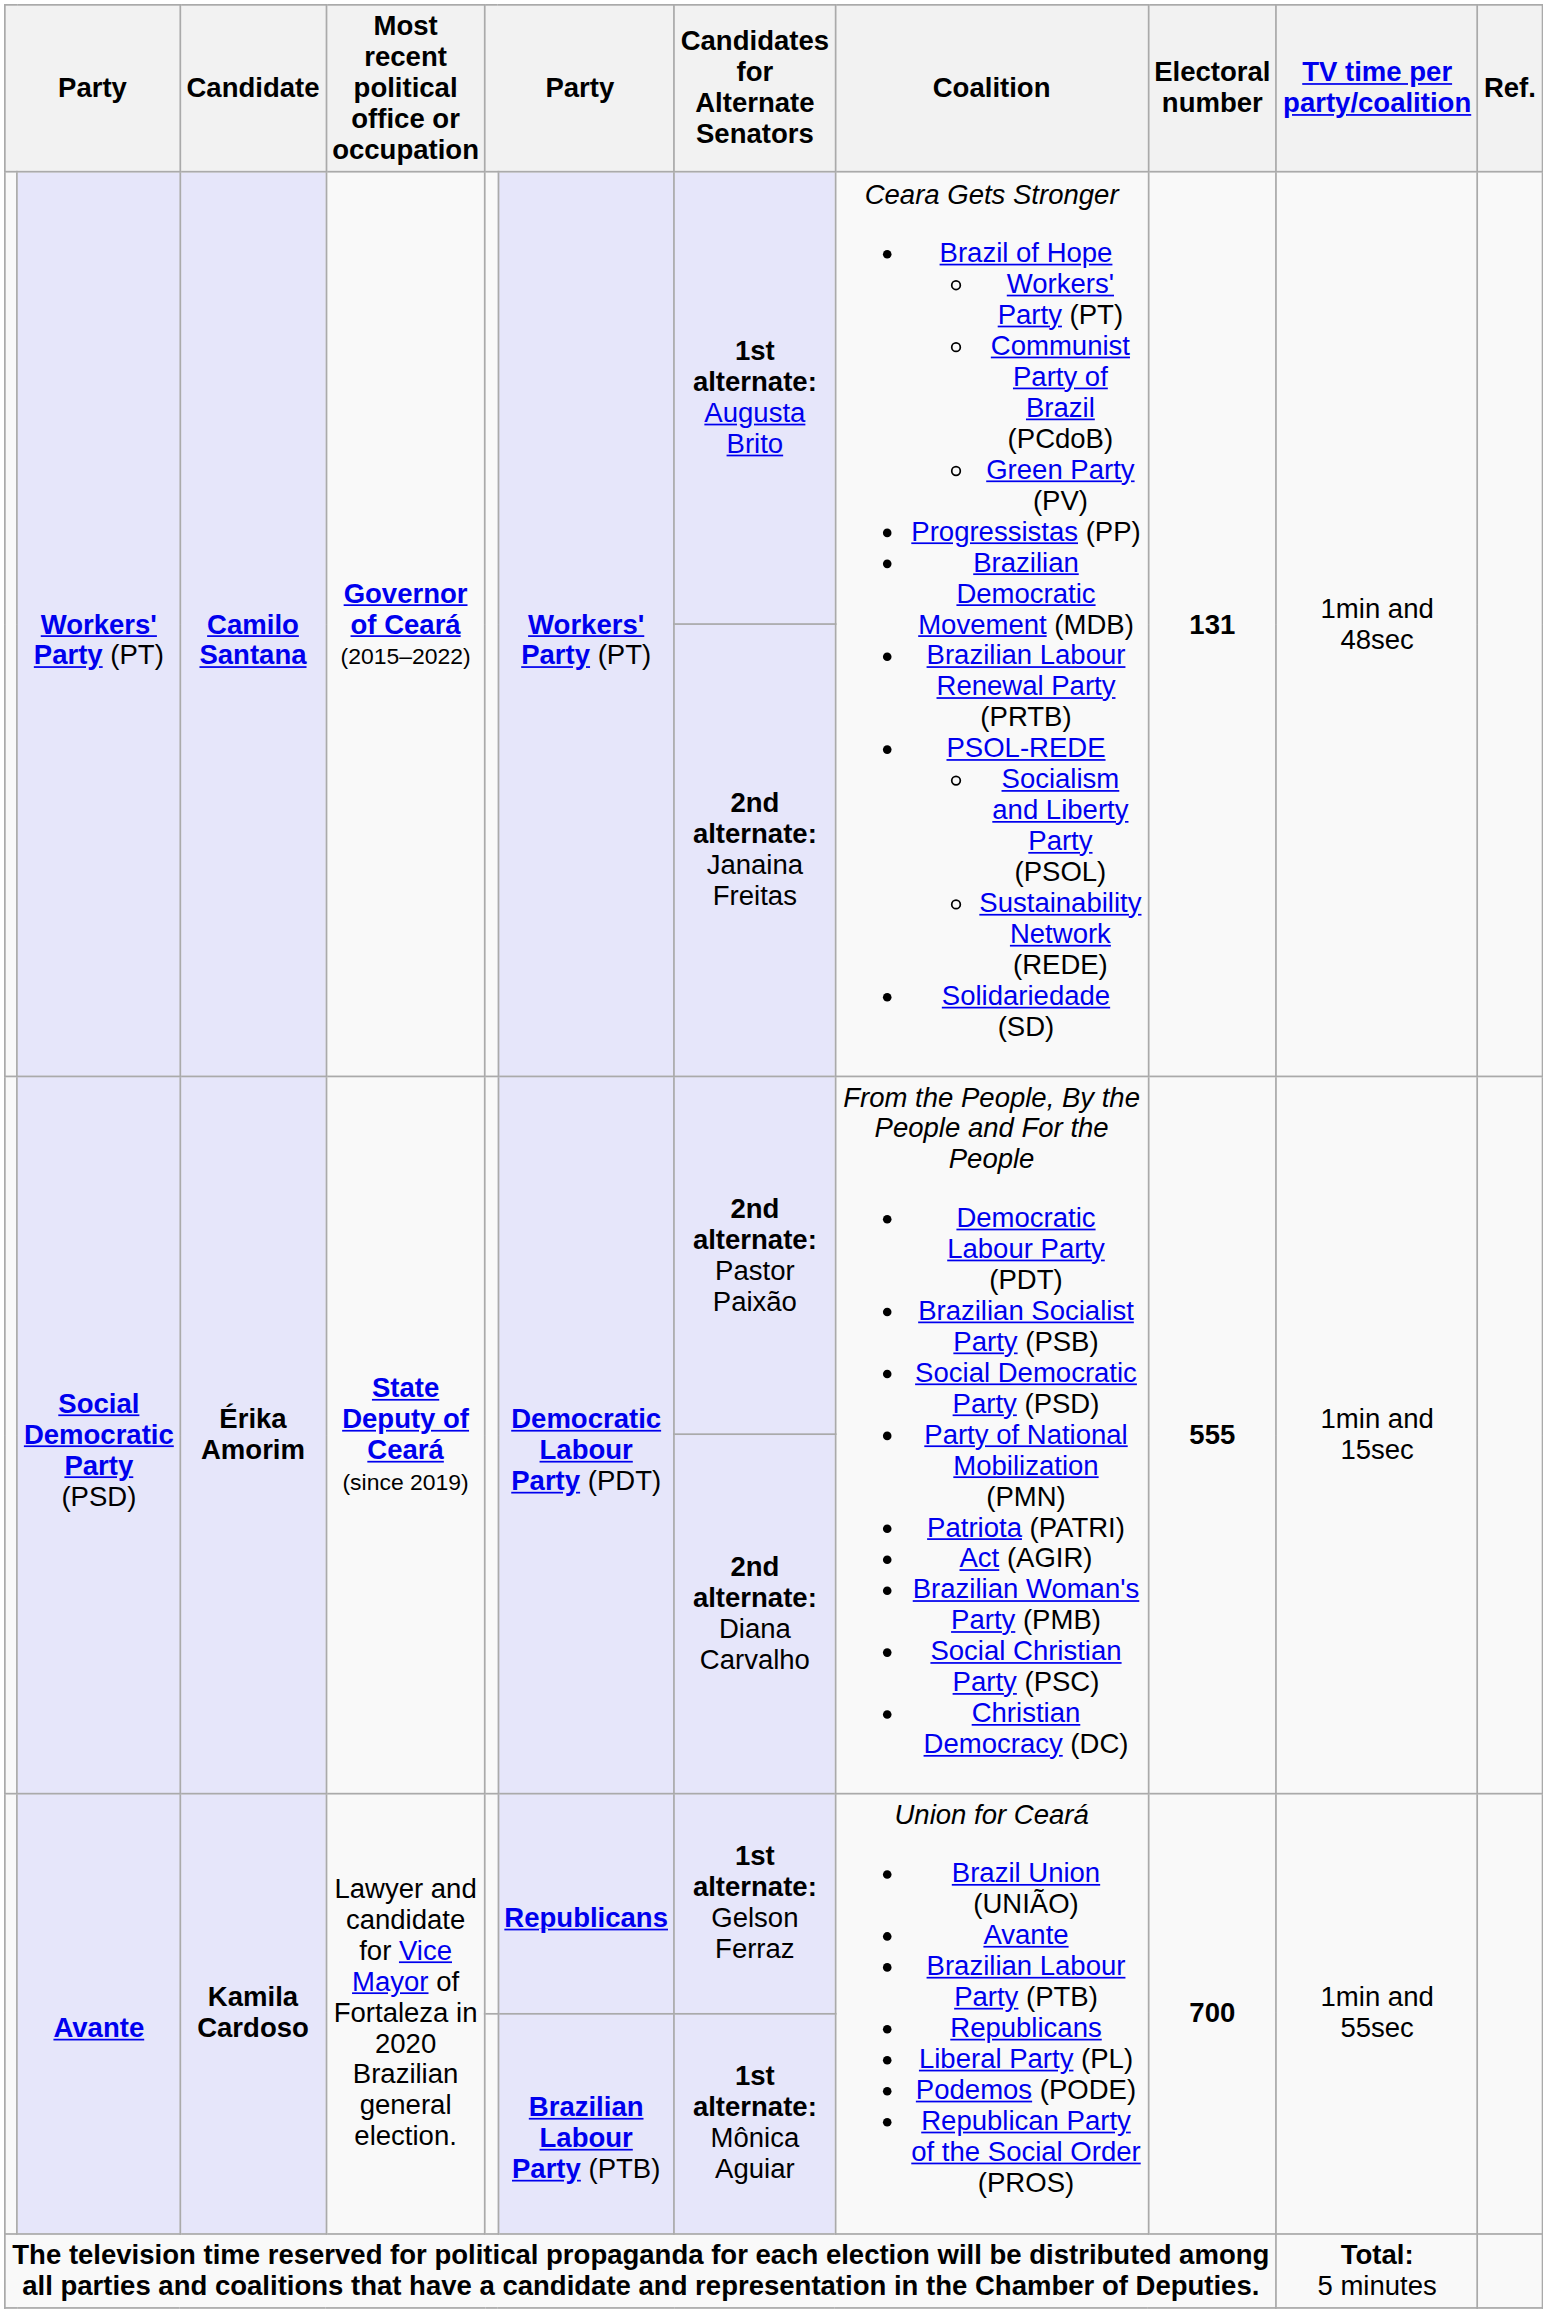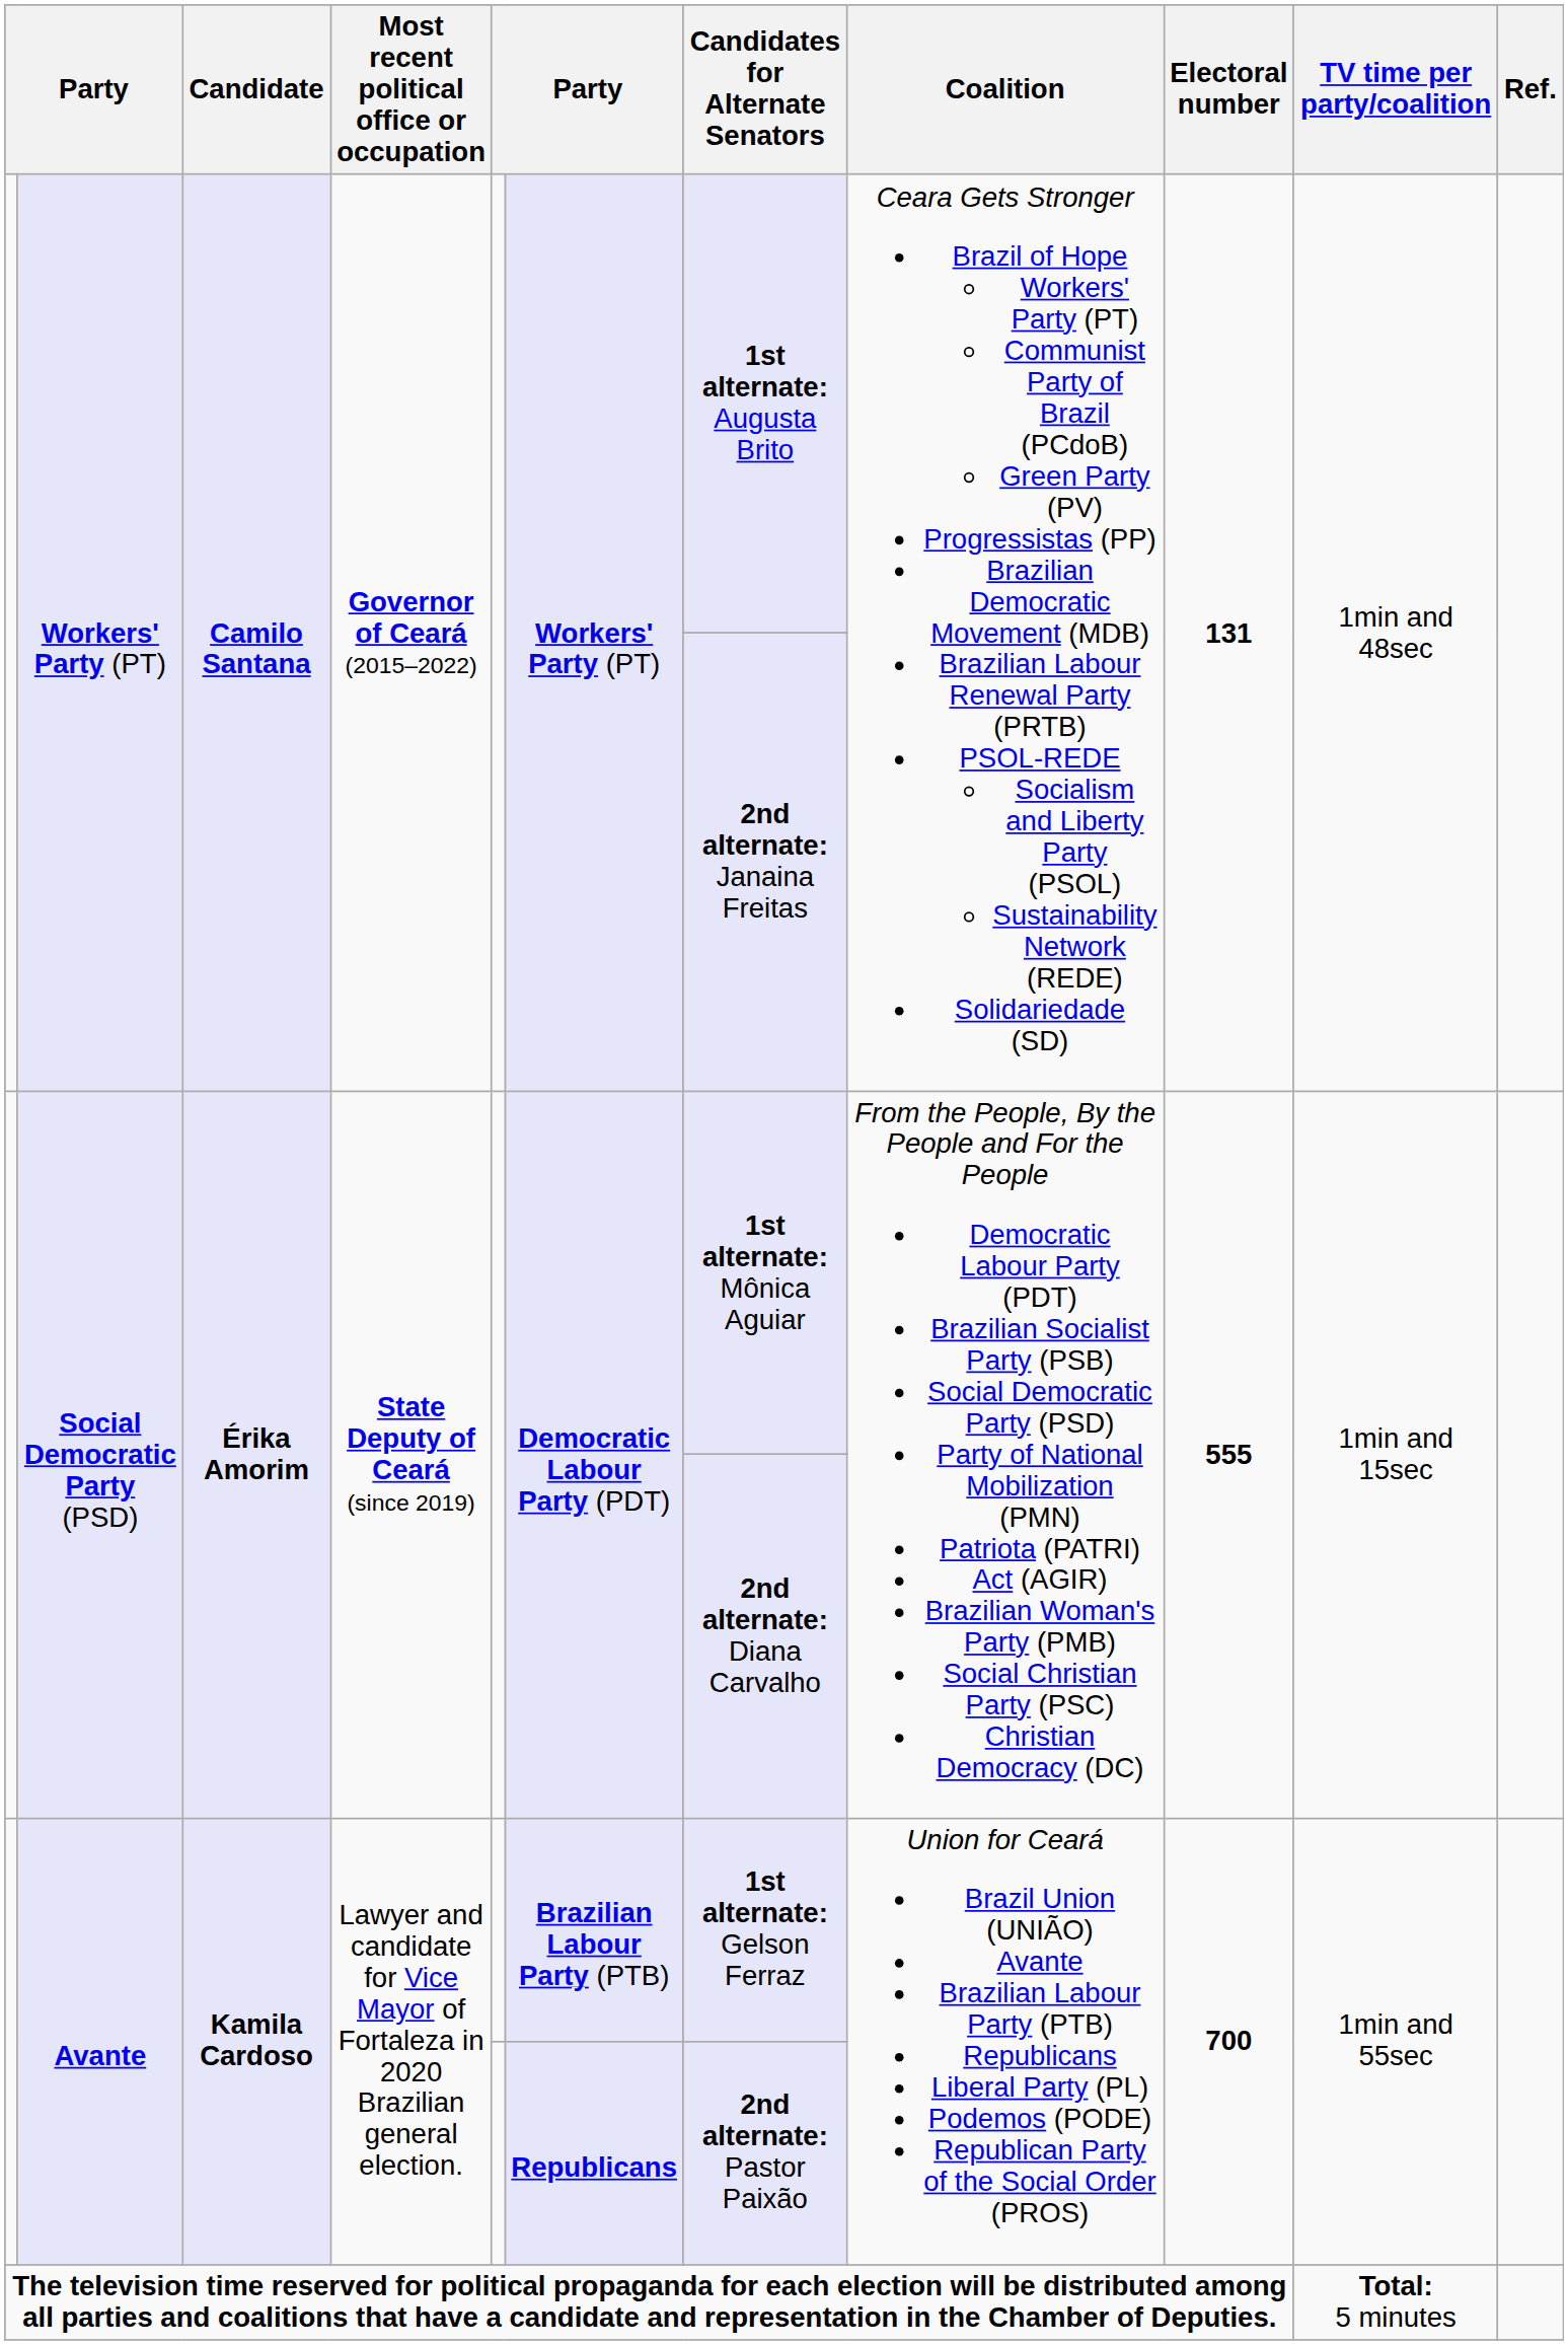row 4 | Candidates for Alternate Senators: 2nd alternate: Pastor Paixão -> 1st alternate: Mônica Aguiar
row 6 | column 6: Republicans -> Brazilian Labour Party (PTB)
row 7 | column 6: Brazilian Labour Party (PTB) -> Republicans
row 7 | Candidates for Alternate Senators: 1st alternate: Mônica Aguiar -> 2nd alternate: Pastor Paixão
